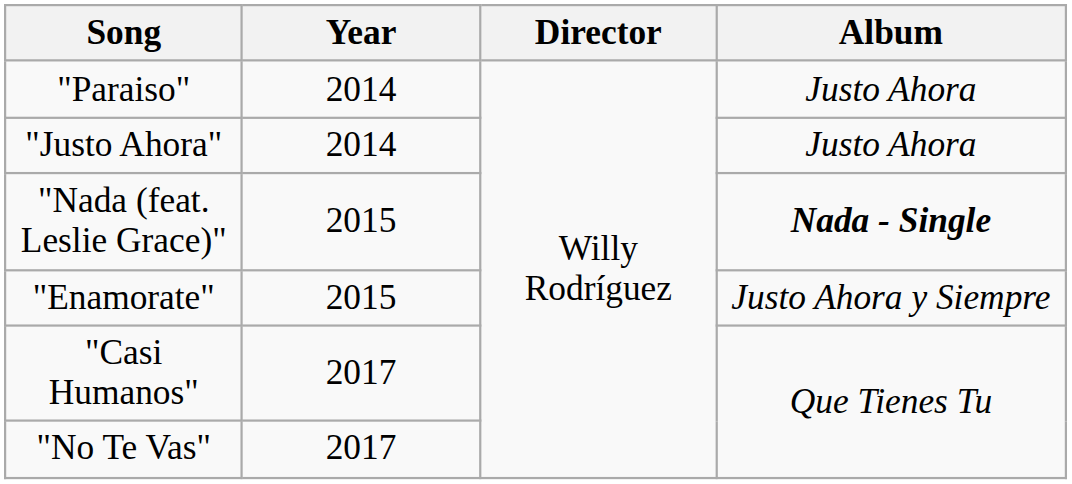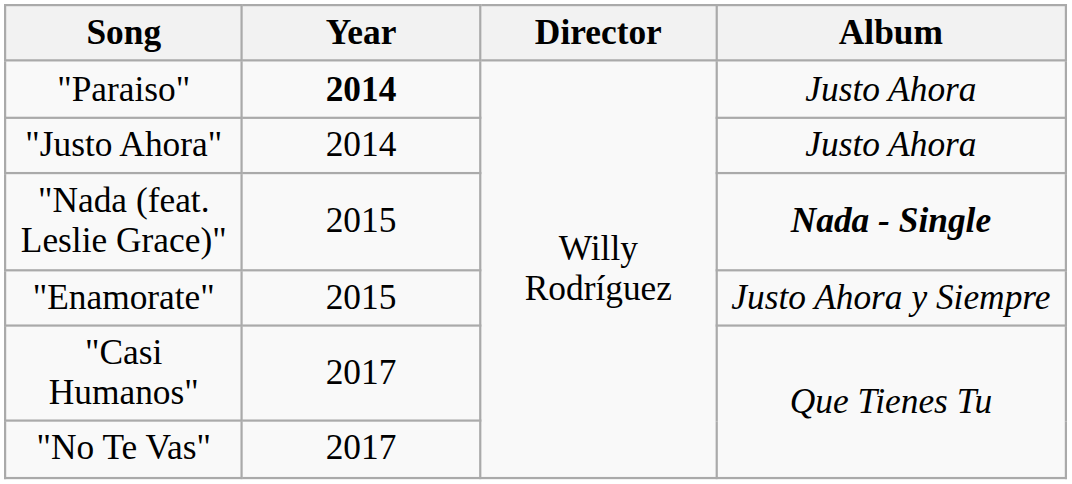"Paraiso" | Year: normal -> bold
